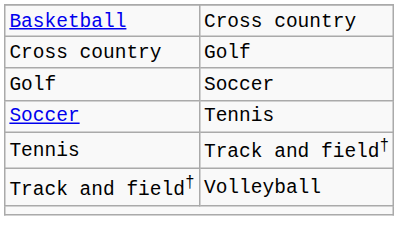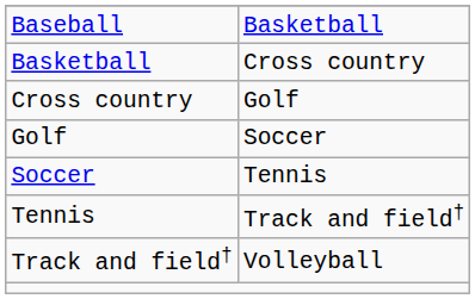+ row: Baseball | Basketball
